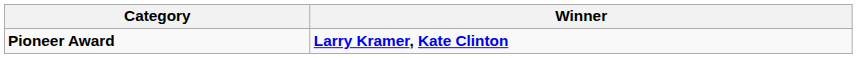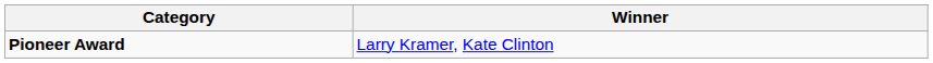Pioneer Award | Winner: bold -> normal
